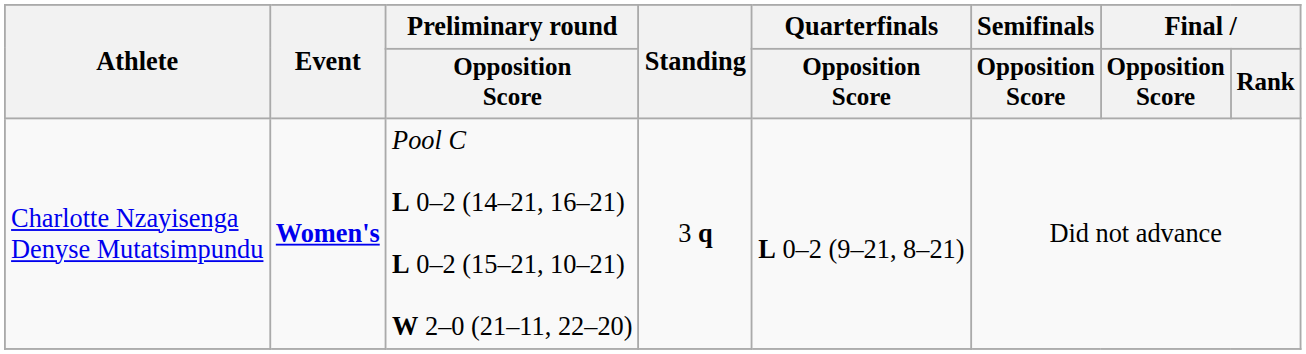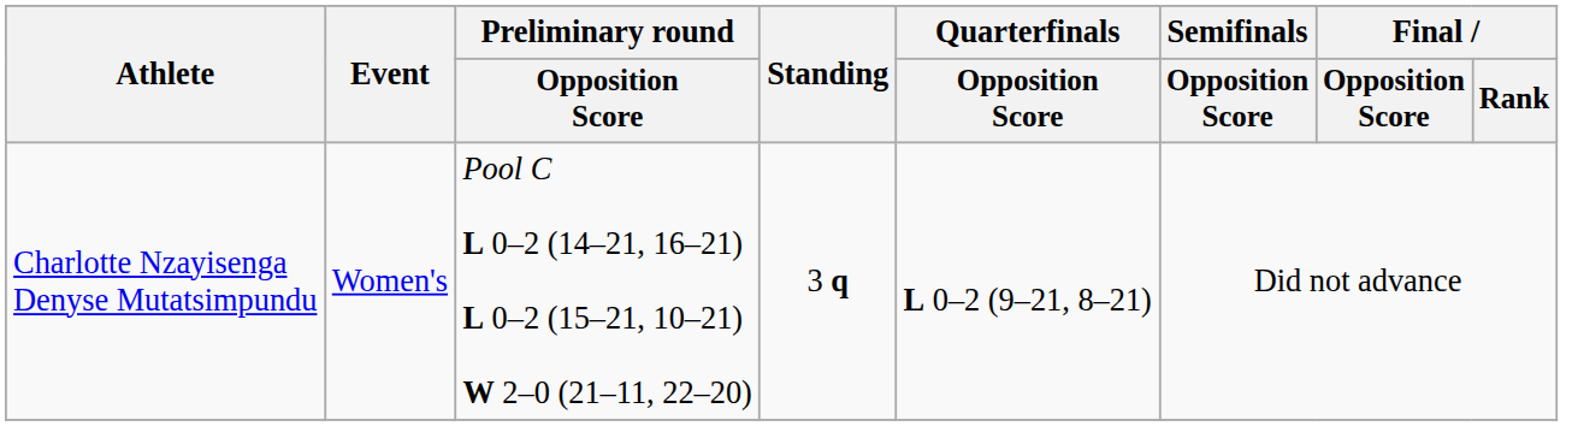Charlotte Nzayisenga Denyse Mutatsimpundu | Event: bold -> normal
